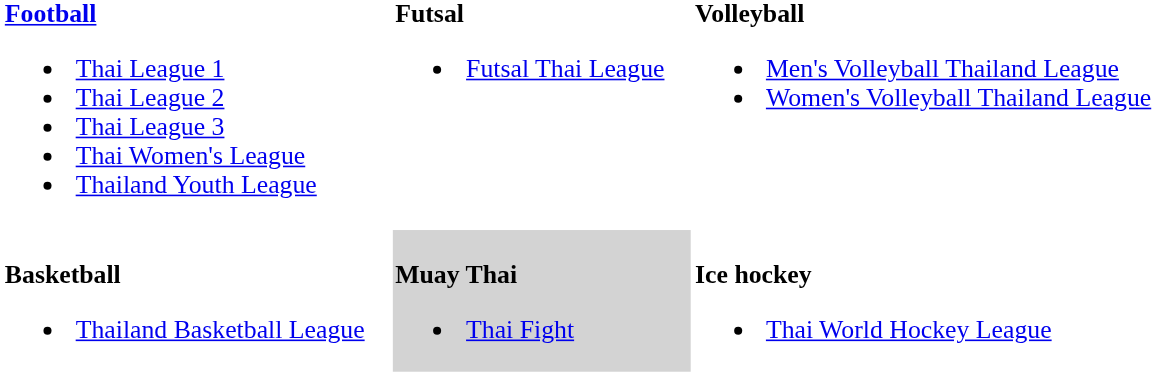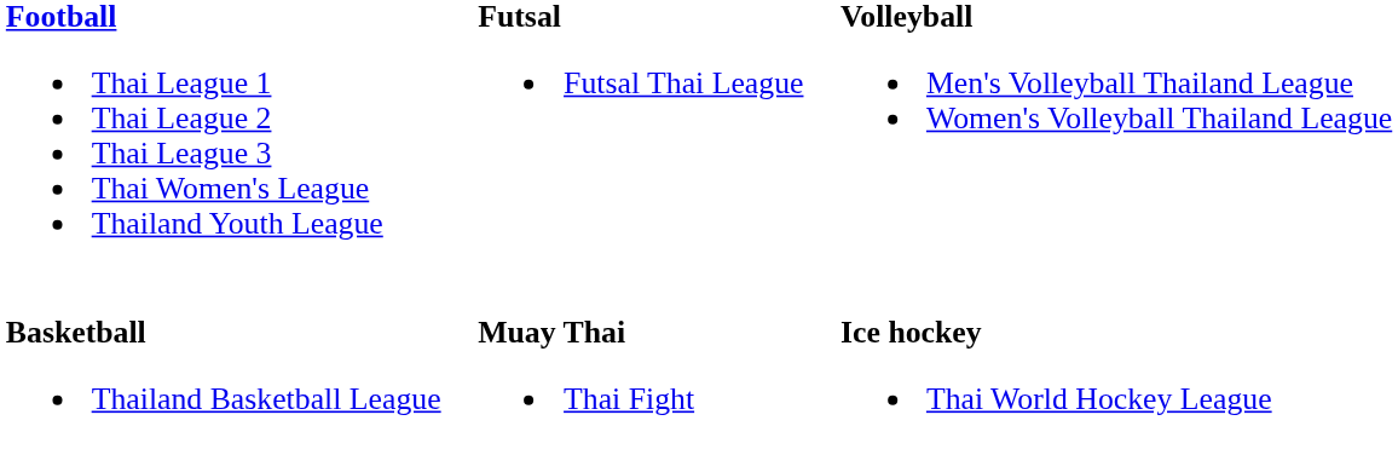Basketball Thailand Basketball League | column 2: lightgrey background -> no background
